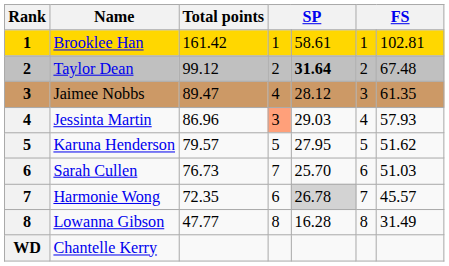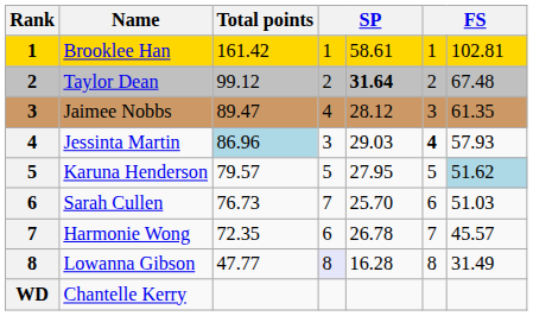Jessinta Martin | Total points: no background -> lightblue background
Jessinta Martin | column 4: lightsalmon background -> no background
Jessinta Martin | column 6: normal -> bold
Karuna Henderson | column 7: no background -> lightblue background
Harmonie Wong | column 5: lightgrey background -> no background
Lowanna Gibson | column 4: no background -> lavender background
